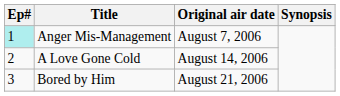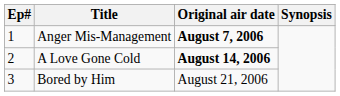Anger Mis-Management | Ep#: paleturquoise background -> no background
Anger Mis-Management | Original air date: normal -> bold
A Love Gone Cold | Original air date: normal -> bold
